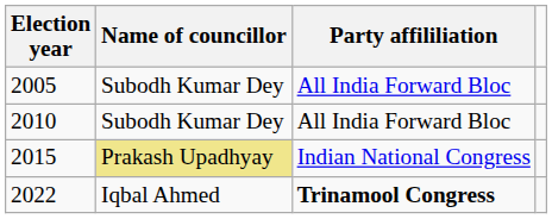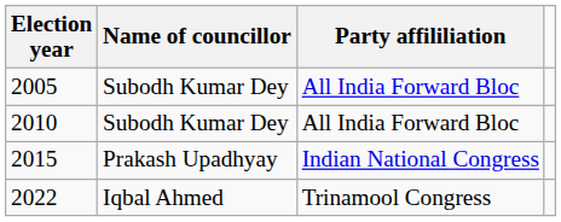2015 | Name of councillor: khaki background -> no background
2022 | Party affililiation: bold -> normal
